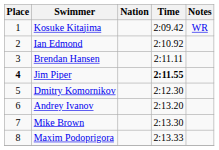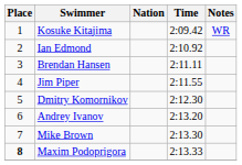Jim Piper | Place: bold -> normal
Jim Piper | Time: bold -> normal
Maxim Podoprigora | Place: normal -> bold
